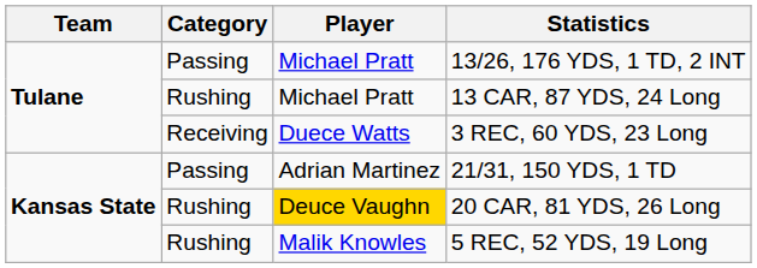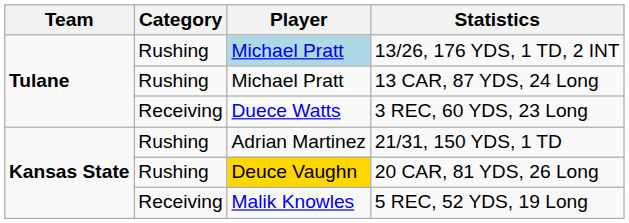13/26, 176 YDS, 1 TD, 2 INT | Category: Passing -> Rushing
13/26, 176 YDS, 1 TD, 2 INT | Player: no background -> lightblue background
21/31, 150 YDS, 1 TD | Category: Passing -> Rushing
5 REC, 52 YDS, 19 Long | Category: Rushing -> Receiving
